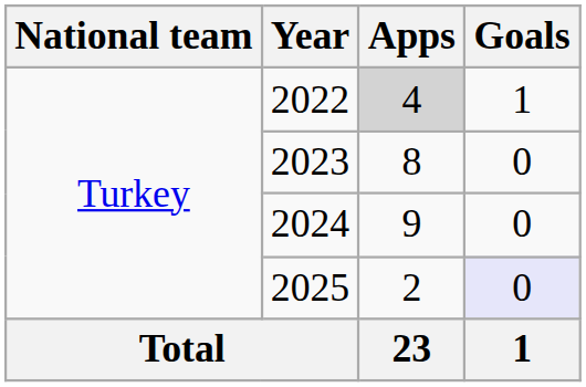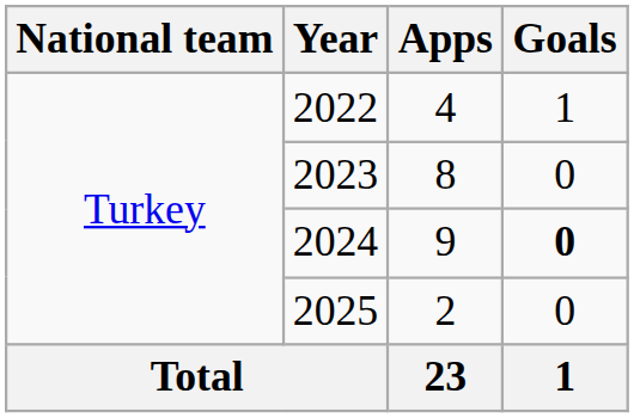2022 | Apps: lightgrey background -> no background
2024 | Goals: normal -> bold
2025 | Goals: lavender background -> no background
